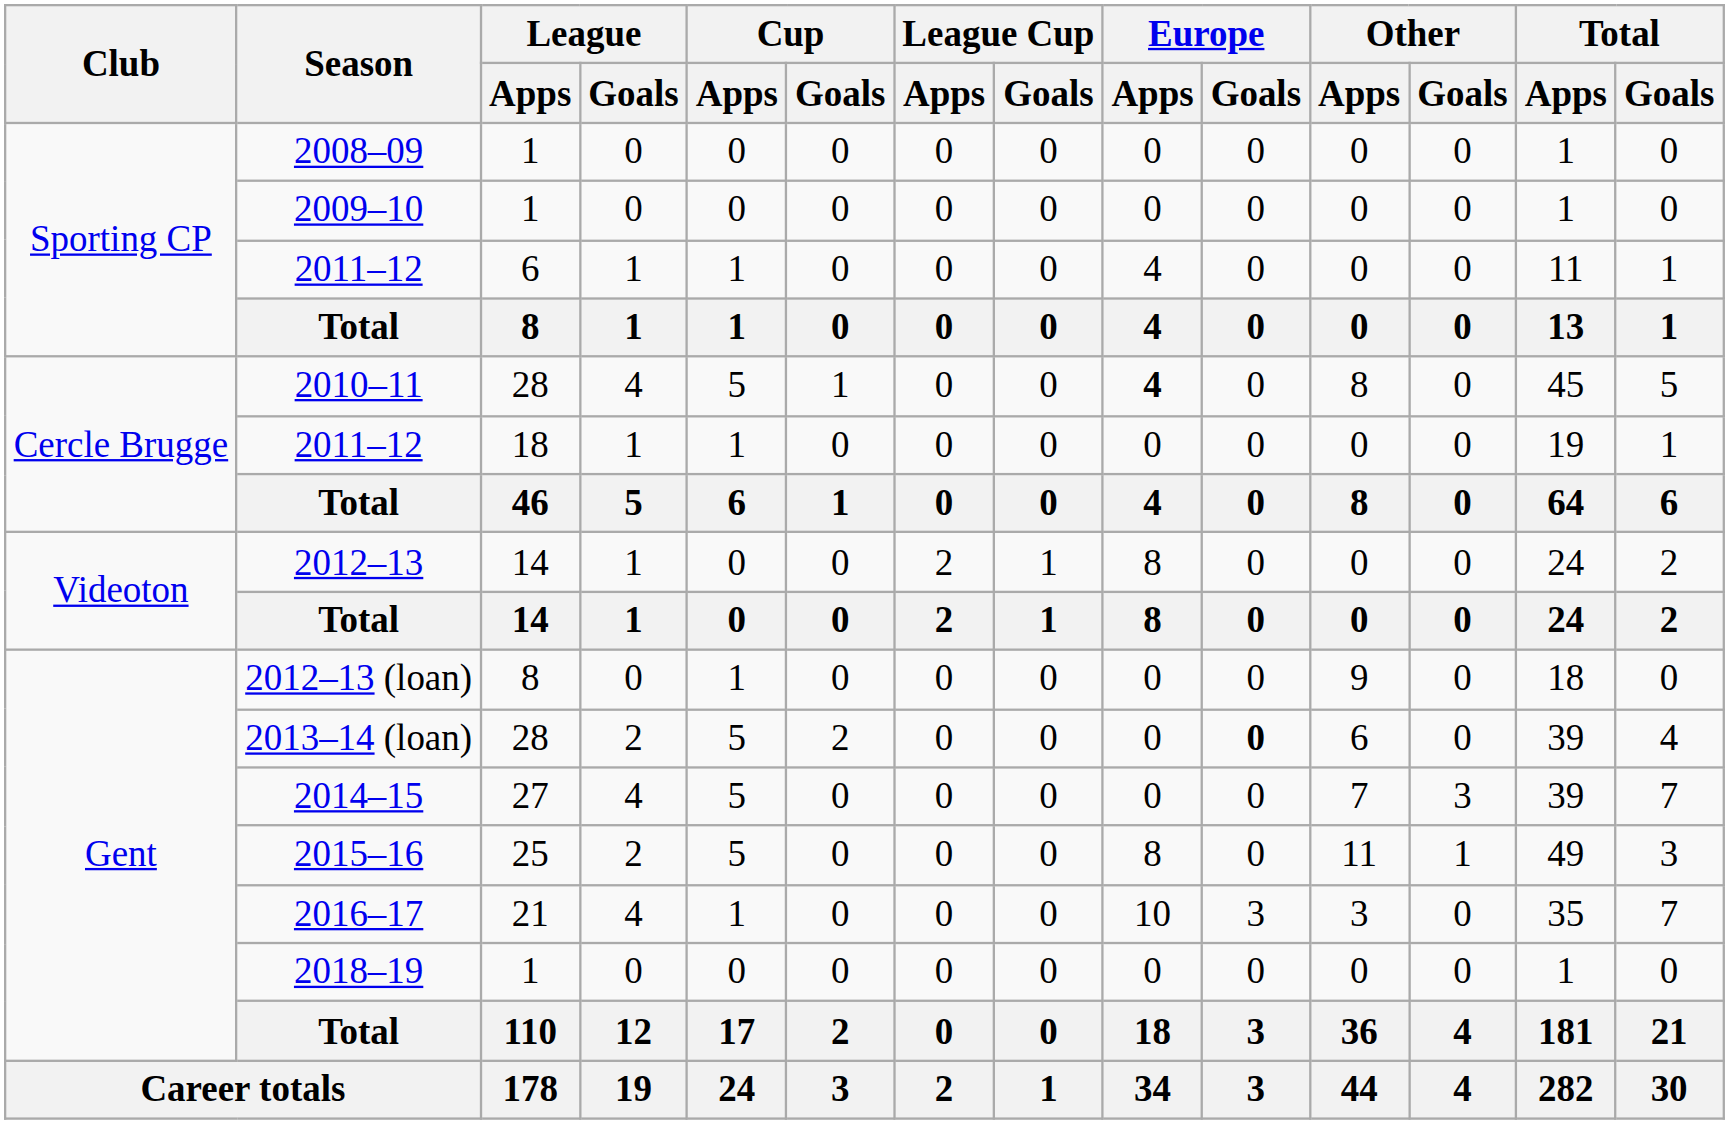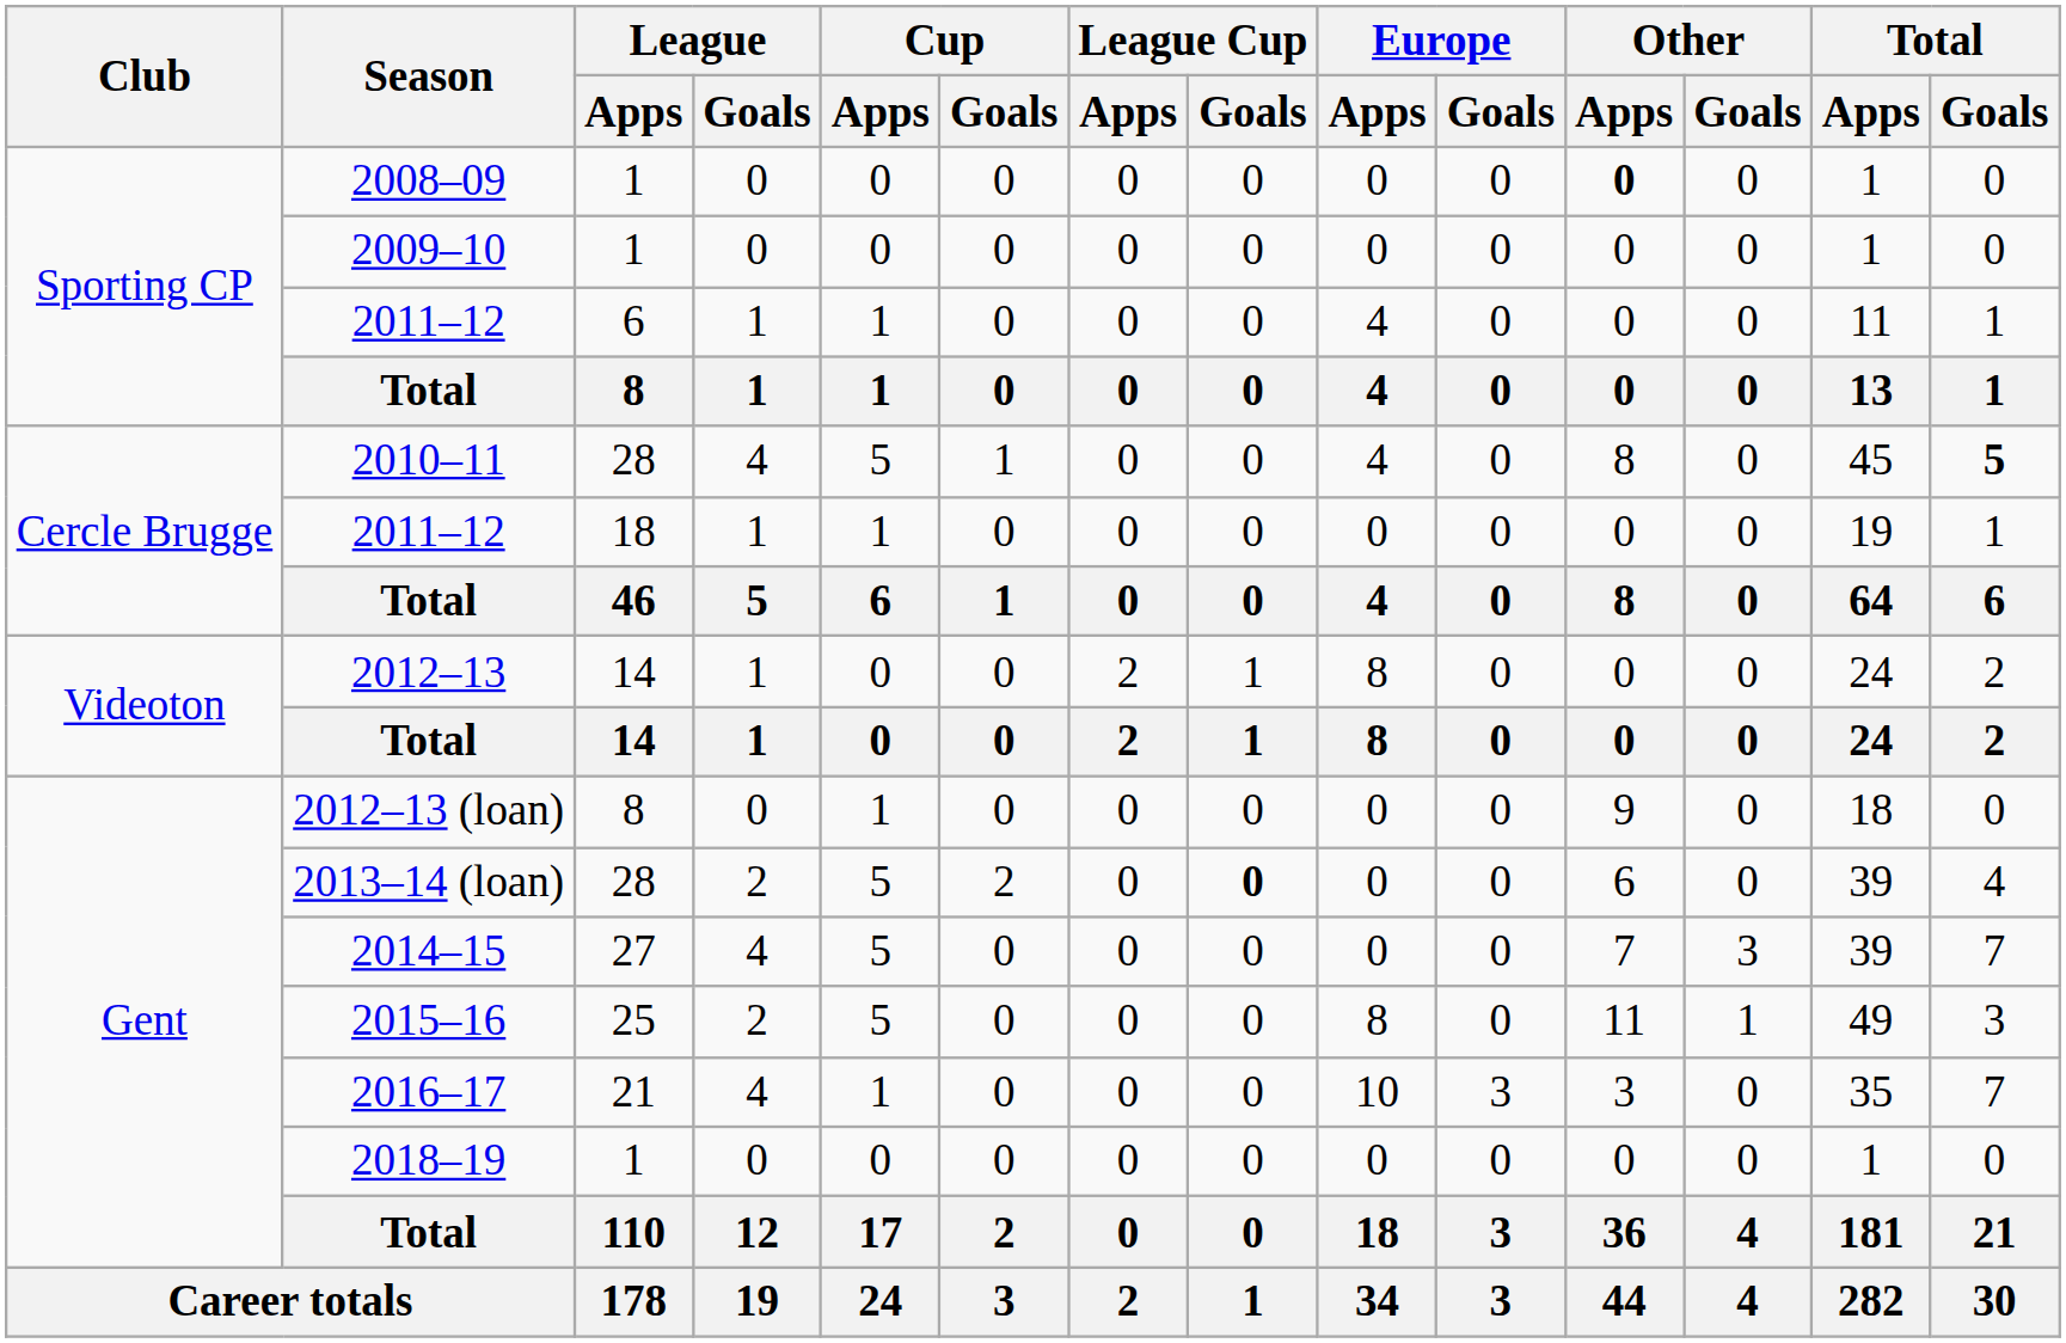2008–09 | Other / Apps: normal -> bold
2010–11 | Europe / Apps: bold -> normal
2010–11 | Total / Goals: normal -> bold
2013–14 (loan) | League Cup / Goals: normal -> bold
2013–14 (loan) | Europe / Goals: bold -> normal
